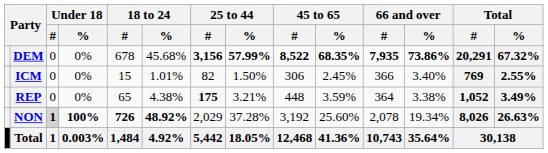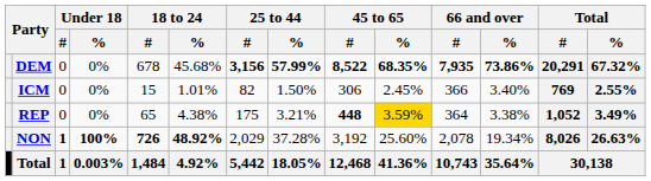REP | 25 to 44 / #: bold -> normal
REP | 45 to 65 / #: normal -> bold
REP | 45 to 65 / %: no background -> gold background
NON | Under 18 / #: lightgrey background -> no background
